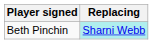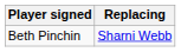Beth Pinchin | Replacing: paleturquoise background -> no background
